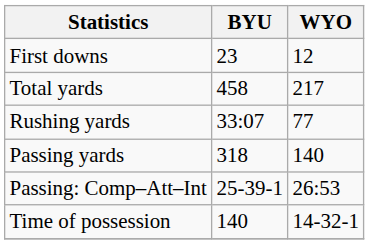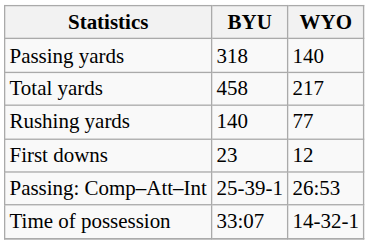rows swapped: First downs <-> Passing yards
Rushing yards | BYU: 33:07 -> 140
Time of possession | BYU: 140 -> 33:07
